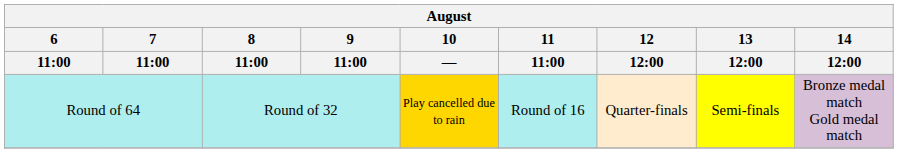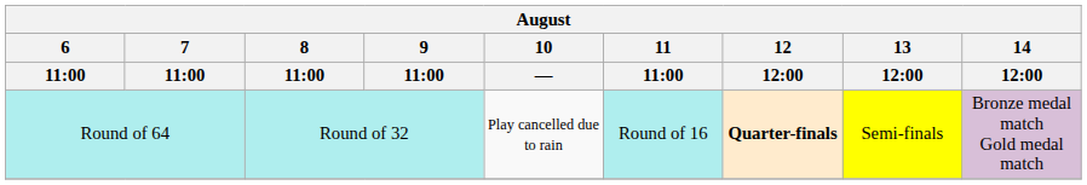Round of 64 | 10 / —: gold background -> no background
Round of 64 | 12 / 12:00: normal -> bold
